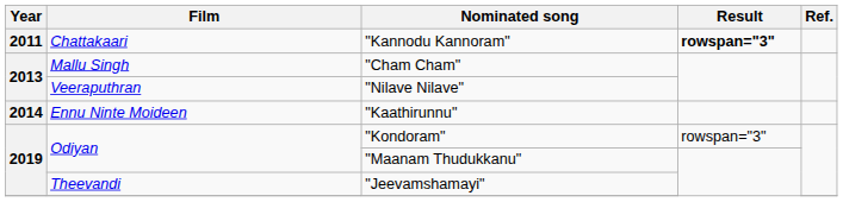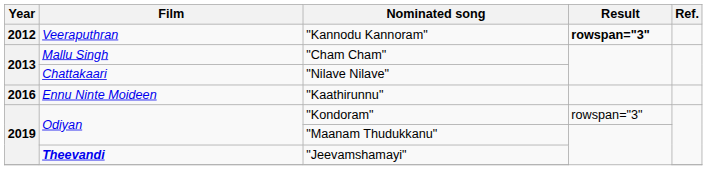"Kannodu Kannoram" | Year: 2011 -> 2012
"Kannodu Kannoram" | Film: Chattakaari -> Veeraputhran
"Nilave Nilave" | Film: Veeraputhran -> Chattakaari
"Kaathirunnu" | Year: 2014 -> 2016
"Jeevamshamayi" | Film: normal -> bold
